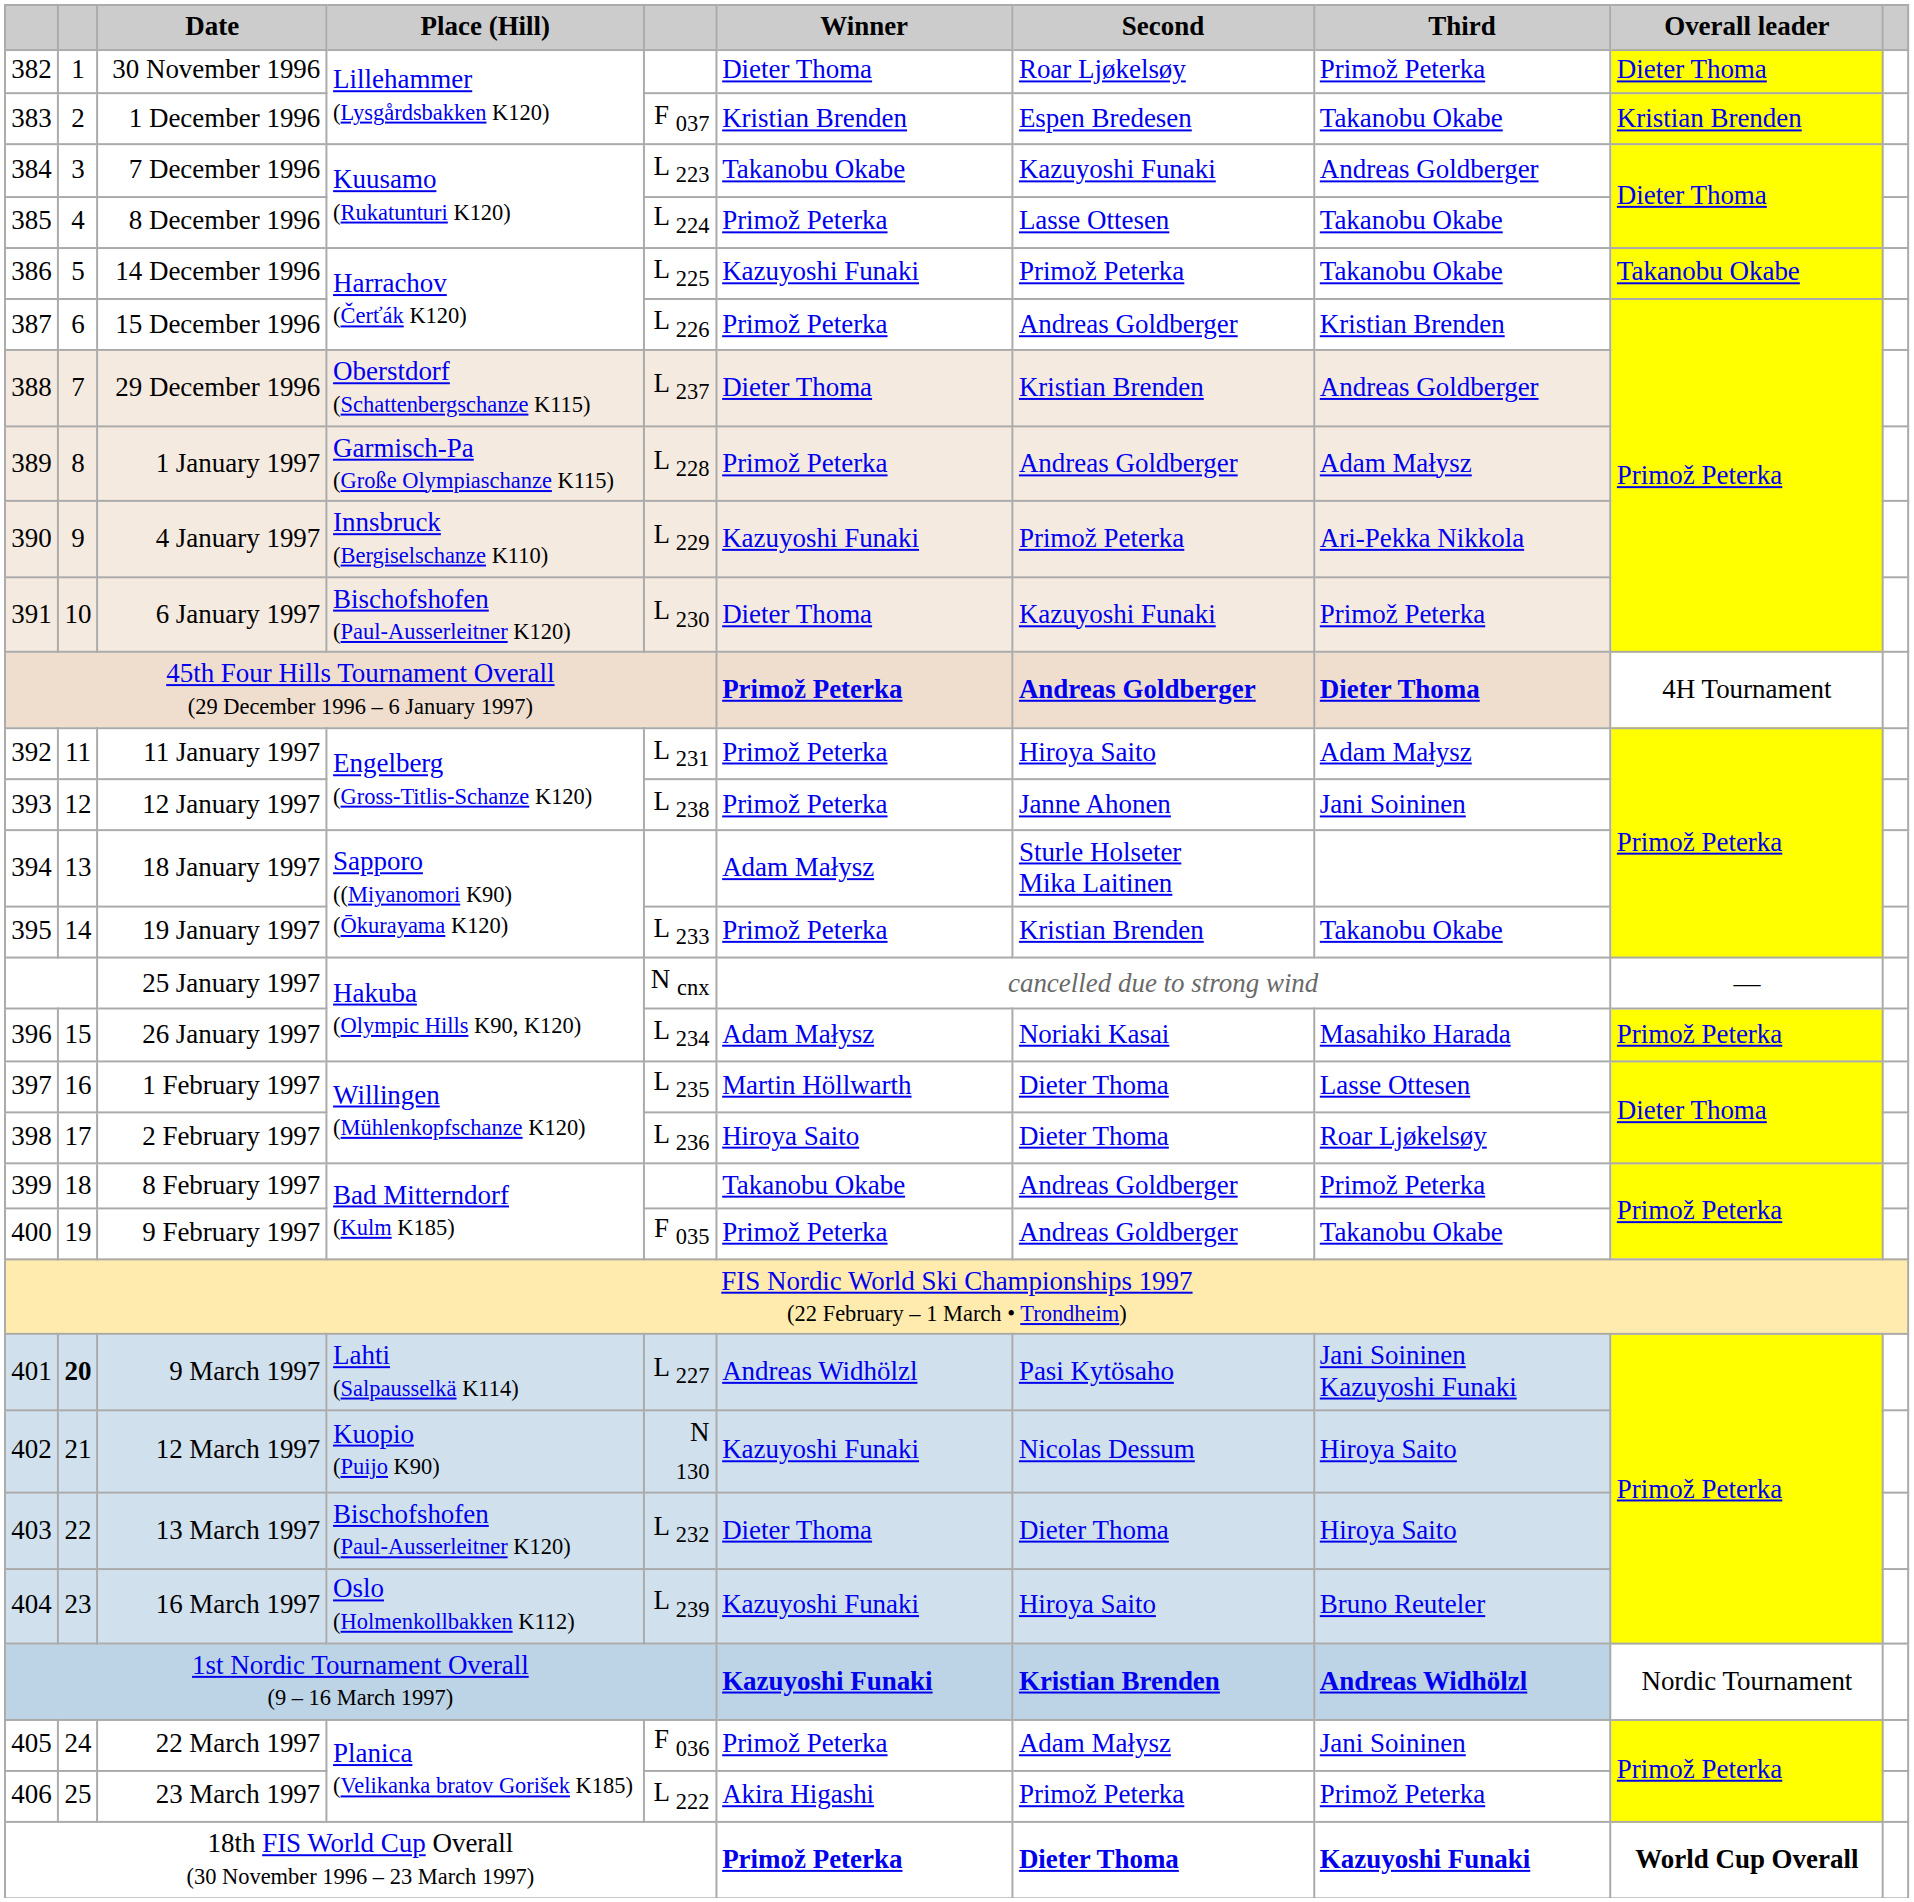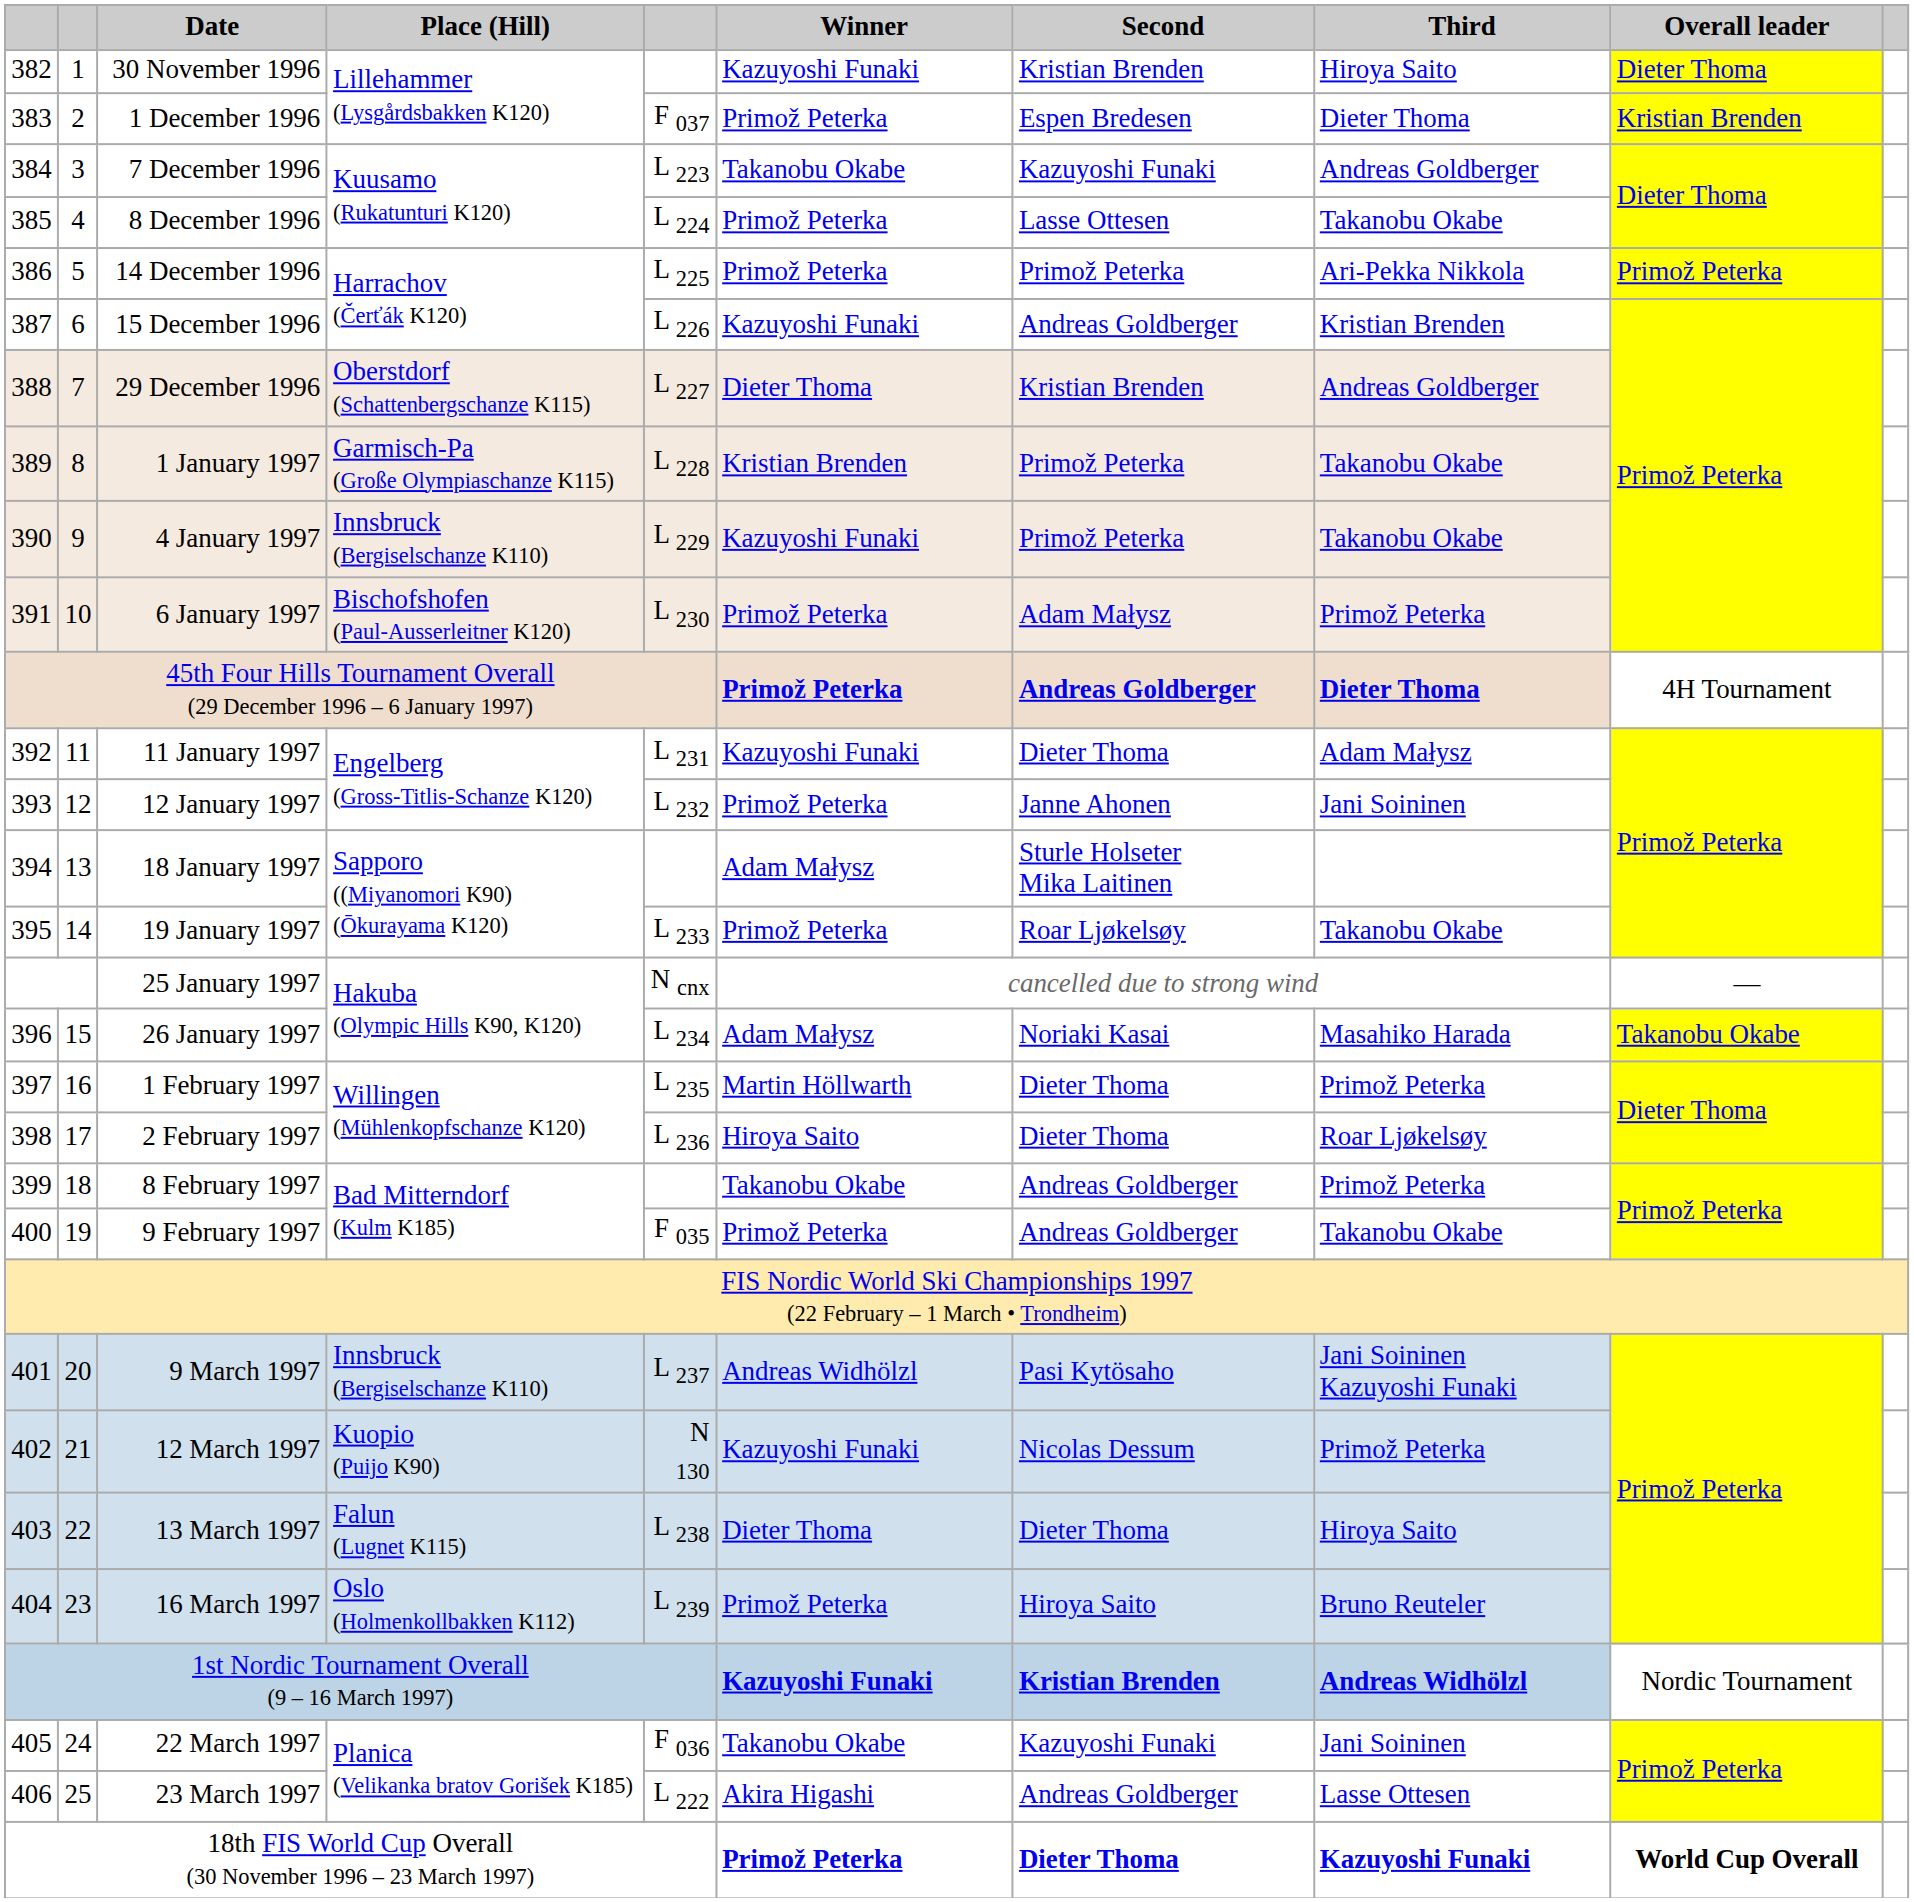30 November 1996 | Winner: Dieter Thoma -> Kazuyoshi Funaki
30 November 1996 | Second: Roar Ljøkelsøy -> Kristian Brenden
30 November 1996 | Third: Primož Peterka -> Hiroya Saito
1 December 1996 | Winner: Kristian Brenden -> Primož Peterka
1 December 1996 | Third: Takanobu Okabe -> Dieter Thoma
14 December 1996 | Winner: Kazuyoshi Funaki -> Primož Peterka
14 December 1996 | Third: Takanobu Okabe -> Ari-Pekka Nikkola
14 December 1996 | Overall leader: Takanobu Okabe -> Primož Peterka
15 December 1996 | Winner: Primož Peterka -> Kazuyoshi Funaki
29 December 1996 | column 5: L 237 -> L 227
1 January 1997 | Winner: Primož Peterka -> Kristian Brenden
1 January 1997 | Second: Andreas Goldberger -> Primož Peterka
1 January 1997 | Third: Adam Małysz -> Takanobu Okabe
4 January 1997 | Third: Ari-Pekka Nikkola -> Takanobu Okabe
6 January 1997 | Winner: Dieter Thoma -> Primož Peterka
6 January 1997 | Second: Kazuyoshi Funaki -> Adam Małysz
11 January 1997 | Winner: Primož Peterka -> Kazuyoshi Funaki
11 January 1997 | Second: Hiroya Saito -> Dieter Thoma
12 January 1997 | column 5: L 238 -> L 232
19 January 1997 | Second: Kristian Brenden -> Roar Ljøkelsøy
26 January 1997 | Overall leader: Primož Peterka -> Takanobu Okabe
1 February 1997 | Third: Lasse Ottesen -> Primož Peterka
9 March 1997 | column 2: bold -> normal
9 March 1997 | Place (Hill): Lahti (Salpausselkä K114) -> Innsbruck (Bergiselschanze K110)
9 March 1997 | column 5: L 227 -> L 237
12 March 1997 | Third: Hiroya Saito -> Primož Peterka
13 March 1997 | Place (Hill): Bischofshofen (Paul-Ausserleitner K120) -> Falun (Lugnet K115)
13 March 1997 | column 5: L 232 -> L 238
16 March 1997 | Winner: Kazuyoshi Funaki -> Primož Peterka
22 March 1997 | Winner: Primož Peterka -> Takanobu Okabe
22 March 1997 | Second: Adam Małysz -> Kazuyoshi Funaki
23 March 1997 | Second: Primož Peterka -> Andreas Goldberger
23 March 1997 | Third: Primož Peterka -> Lasse Ottesen
